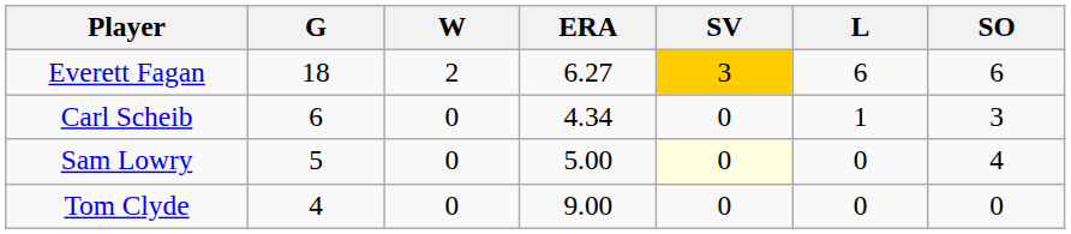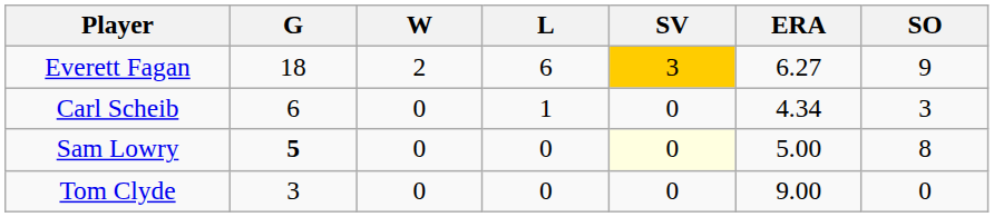columns swapped: L <-> ERA
Everett Fagan | SO: 6 -> 9
Sam Lowry | G: normal -> bold
Sam Lowry | SO: 4 -> 8
Tom Clyde | G: 4 -> 3
